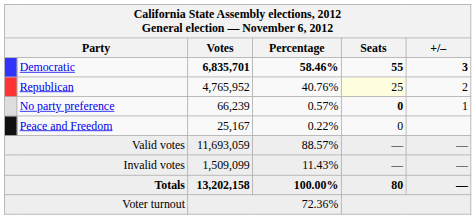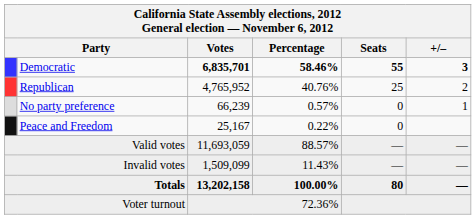Republican | Seats: lightyellow background -> no background
No party preference | Seats: bold -> normal
